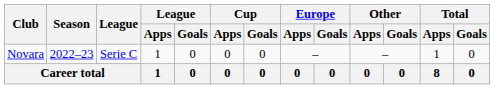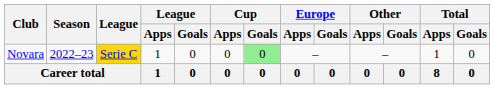Novara | League: no background -> gold background
Novara | Cup / Goals: no background -> lightgreen background
